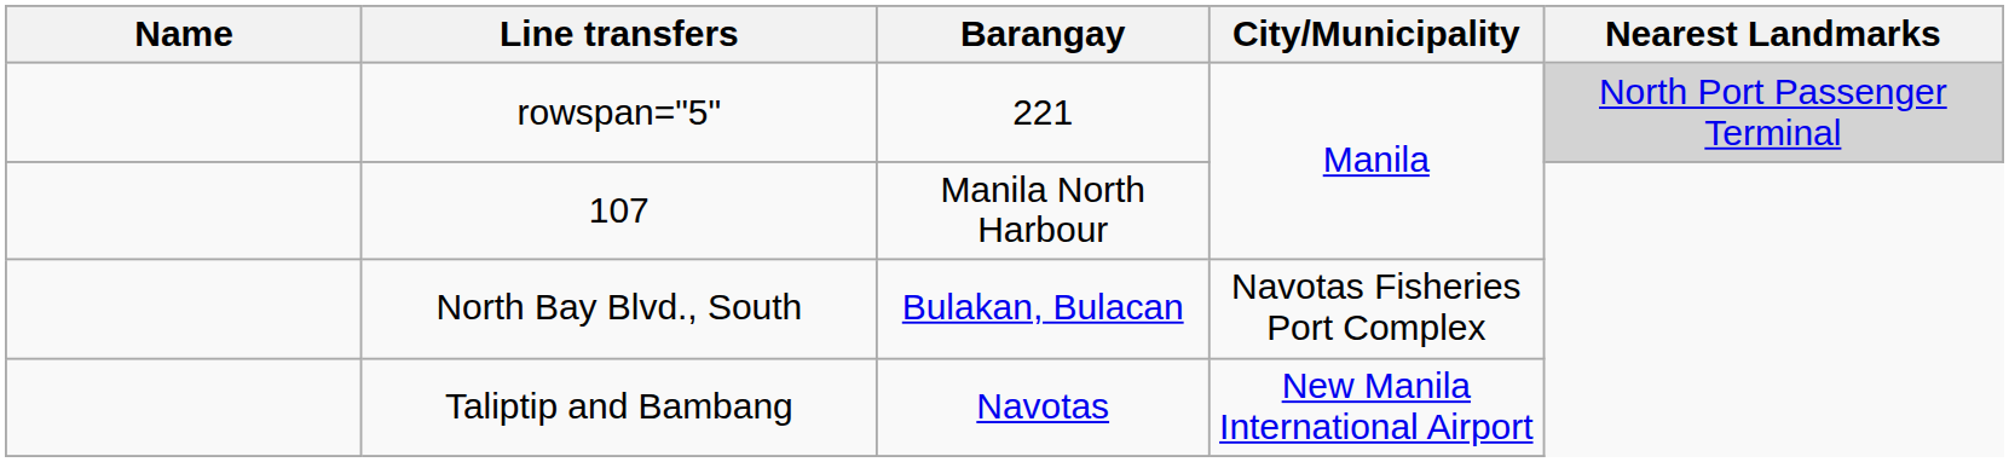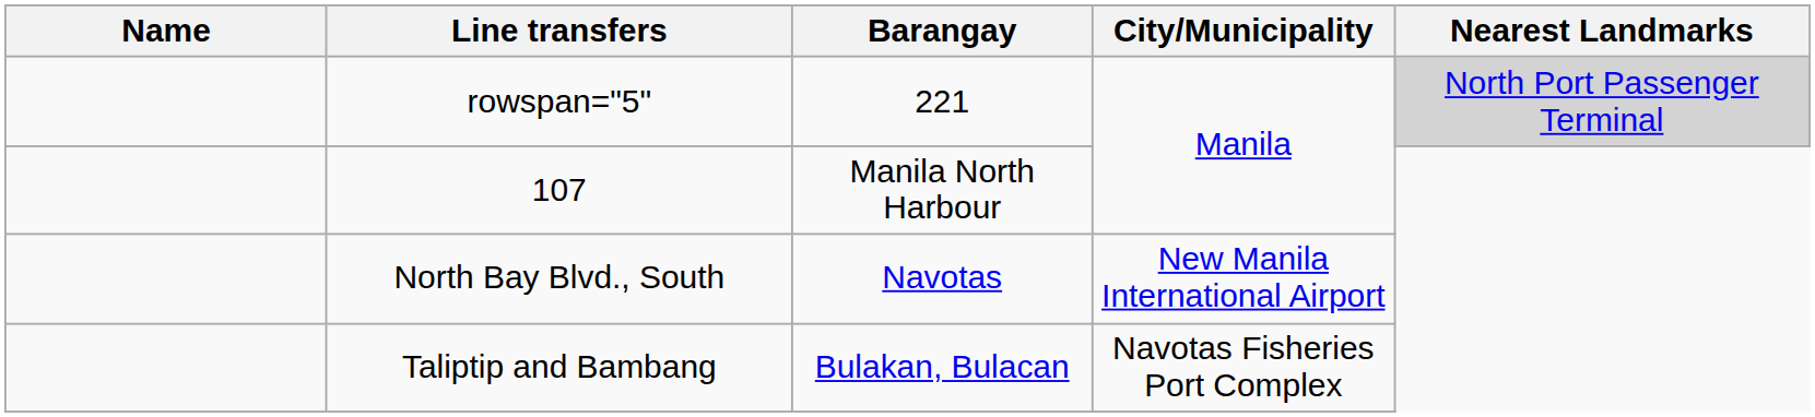North Bay Blvd., South | Barangay: Bulakan, Bulacan -> Navotas
North Bay Blvd., South | City/Municipality: Navotas Fisheries Port Complex -> New Manila International Airport
Taliptip and Bambang | Barangay: Navotas -> Bulakan, Bulacan
Taliptip and Bambang | City/Municipality: New Manila International Airport -> Navotas Fisheries Port Complex
